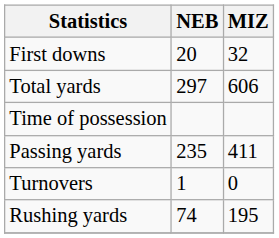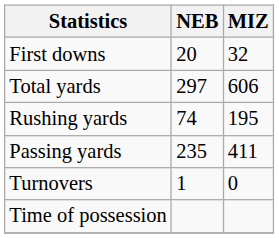rows swapped: Rushing yards <-> Time of possession
